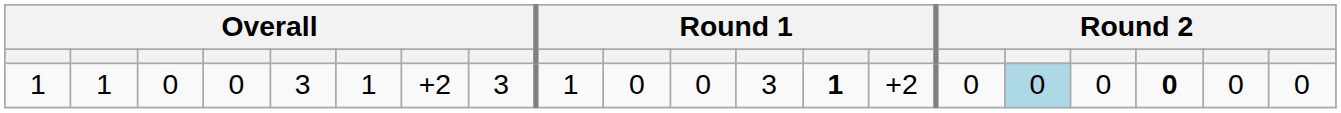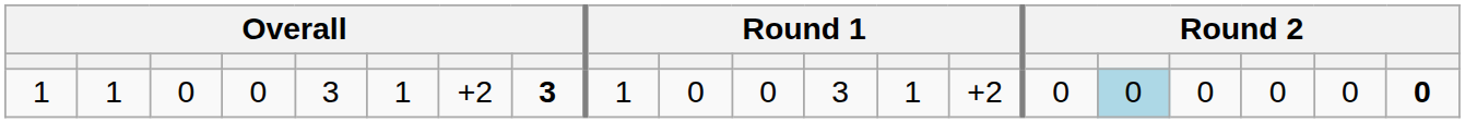row 3 | column 8: normal -> bold
row 3 | column 13: bold -> normal
row 3 | column 18: bold -> normal
row 3 | column 20: normal -> bold
